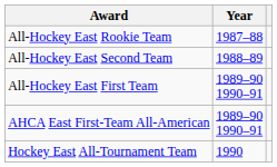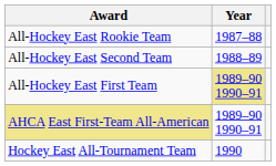row 4 | Year: no background -> khaki background
row 5 | Award: no background -> khaki background
